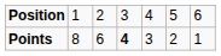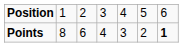Points | column 4: bold -> normal
Points | column 7: normal -> bold
